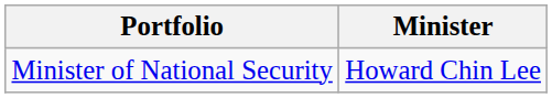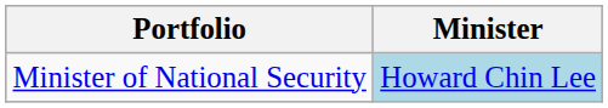Minister of National Security | column 2: no background -> lightblue background
